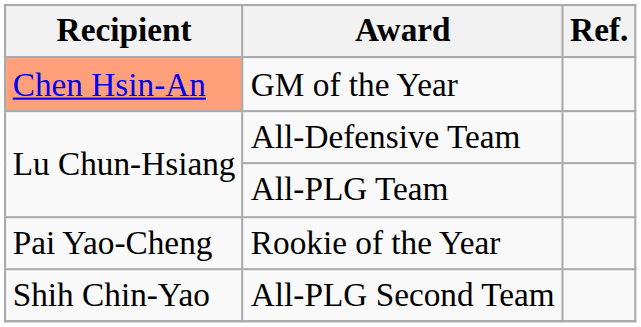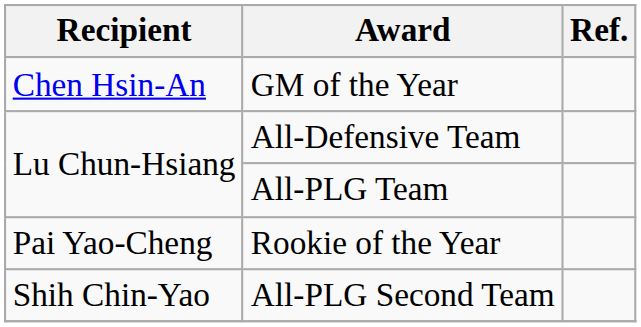GM of the Year | Recipient: lightsalmon background -> no background
